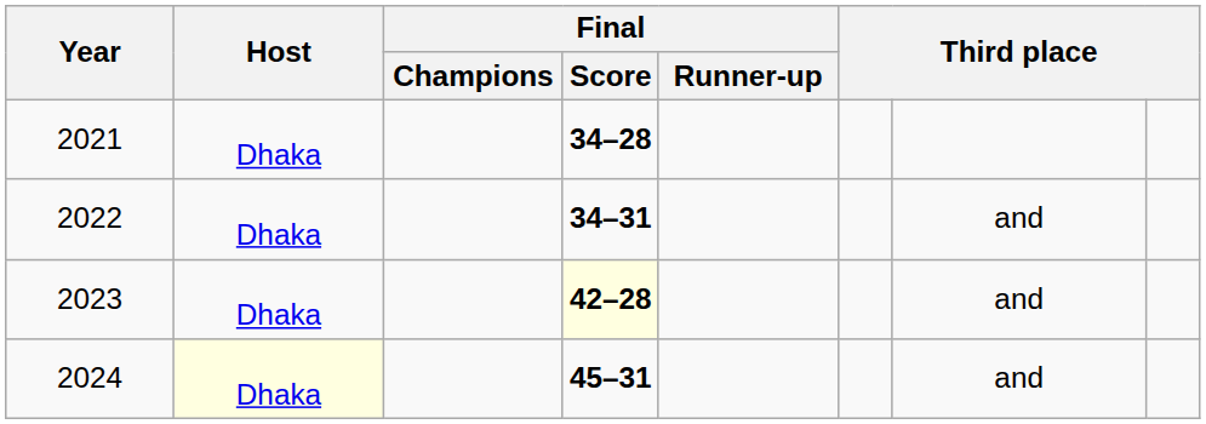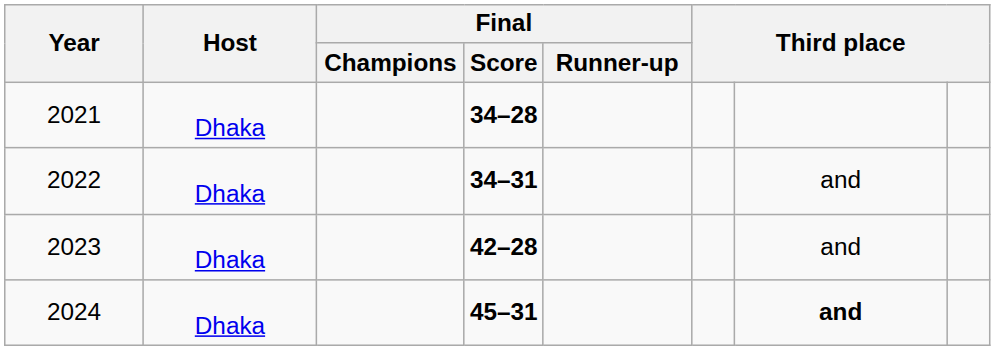2023 | Final / Score: lightyellow background -> no background
2024 | Host: lightyellow background -> no background
2024 | column 7: normal -> bold
